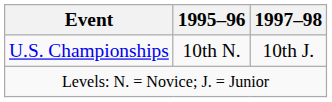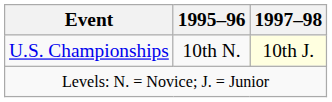U.S. Championships | 1997–98: no background -> lightyellow background
